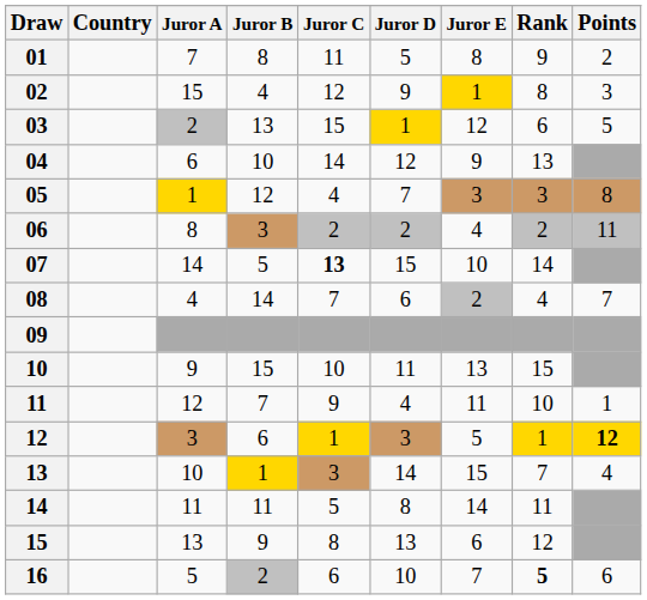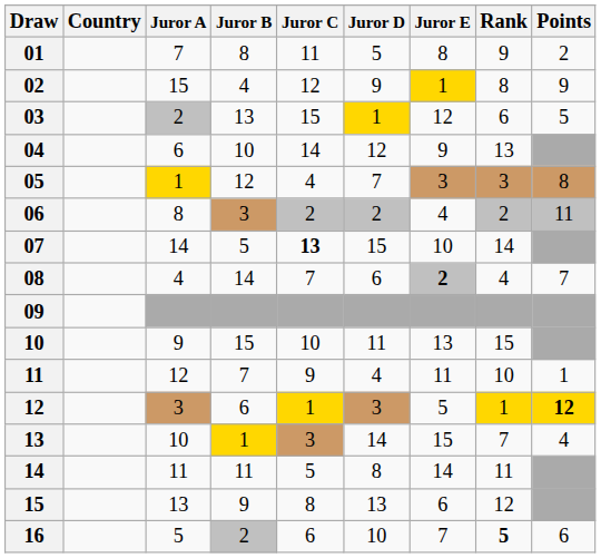02 | Points: 3 -> 9
08 | Juror E: normal -> bold
